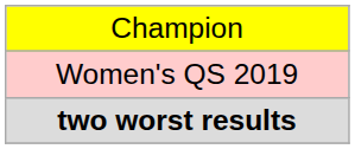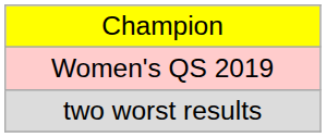row 3 | column 1: bold -> normal
